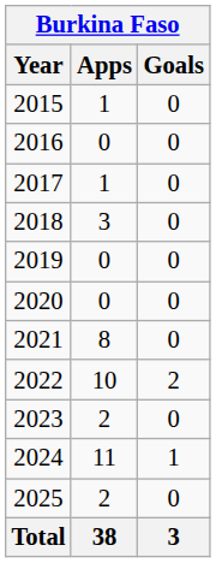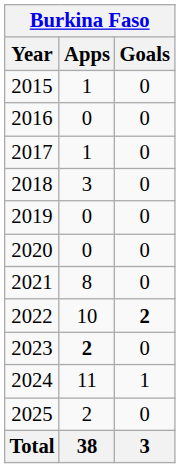2022 | Goals: normal -> bold
2023 | Apps: normal -> bold
